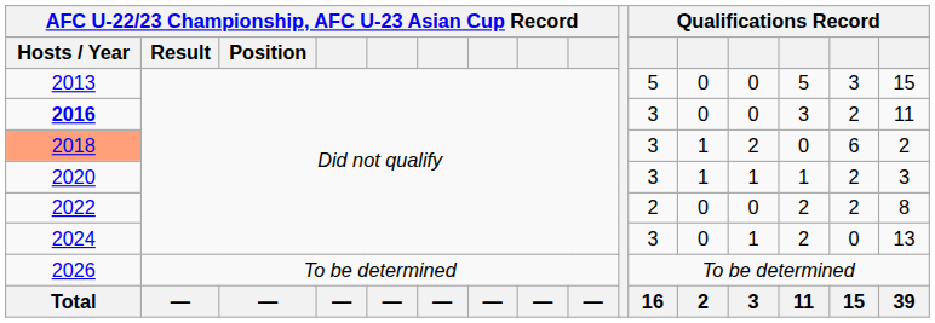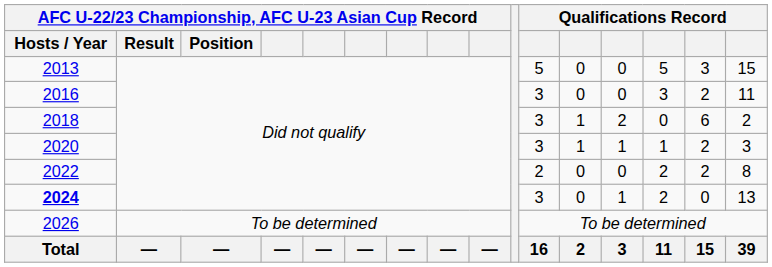2016 | column 1: bold -> normal
2018 | column 1: lightsalmon background -> no background
2024 | column 1: normal -> bold
